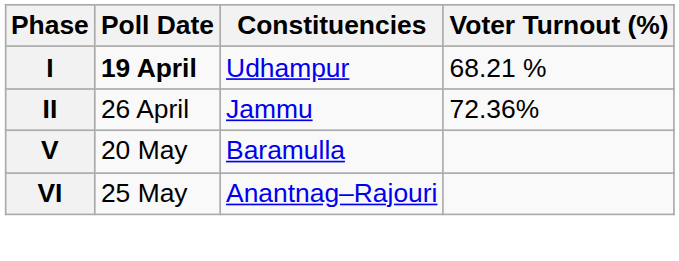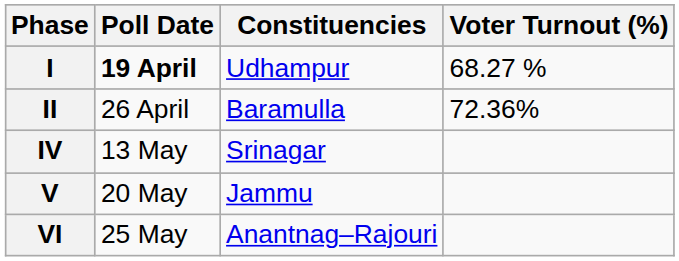I | Voter Turnout (%): 68.21 % -> 68.27 %
II | Constituencies: Jammu -> Baramulla
+ row: IV | 13 May | Srinagar
V | Constituencies: Baramulla -> Jammu
